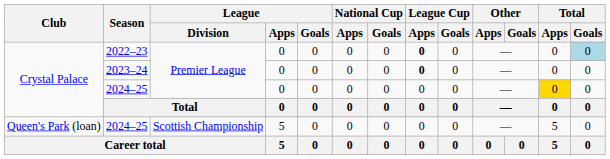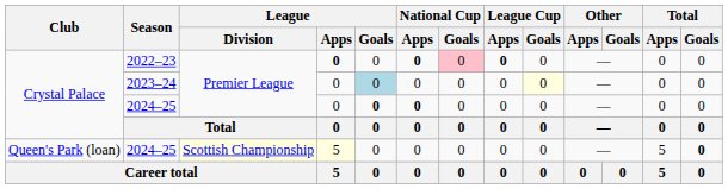2022–23 | League / Apps: normal -> bold
2022–23 | National Cup / Apps: normal -> bold
2022–23 | National Cup / Goals: no background -> pink background
2022–23 | Total / Goals: lightblue background -> no background
2023–24 | League / Goals: no background -> lightblue background
2023–24 | League Cup / Apps: bold -> normal
2023–24 | League Cup / Goals: no background -> lightyellow background
Crystal Palace / 2024–25 | League / Goals: normal -> bold
Crystal Palace / 2024–25 | National Cup / Apps: normal -> bold
Crystal Palace / 2024–25 | Total / Apps: gold background -> no background
Queen's Park (loan) / 2024–25 | League / Division: no background -> lightyellow background
Queen's Park (loan) / 2024–25 | League / Apps: no background -> lightyellow background
Queen's Park (loan) / 2024–25 | Total / Goals: normal -> bold
